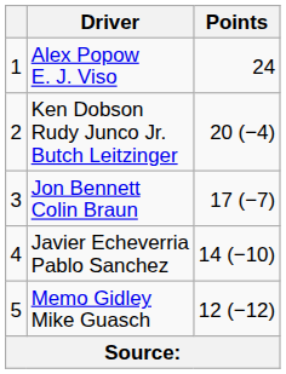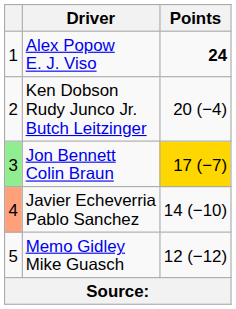Alex Popow E. J. Viso | Points: normal -> bold
Jon Bennett Colin Braun | column 1: no background -> lightgreen background
Jon Bennett Colin Braun | Points: no background -> gold background
Javier Echeverria Pablo Sanchez | column 1: no background -> lightsalmon background
